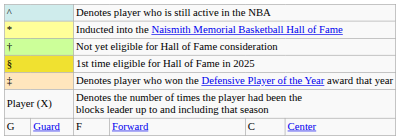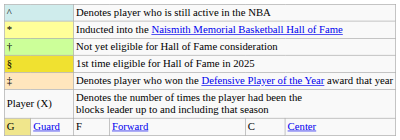Guard | column 1: no background -> khaki background
